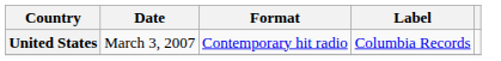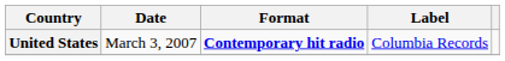United States | Format: normal -> bold
